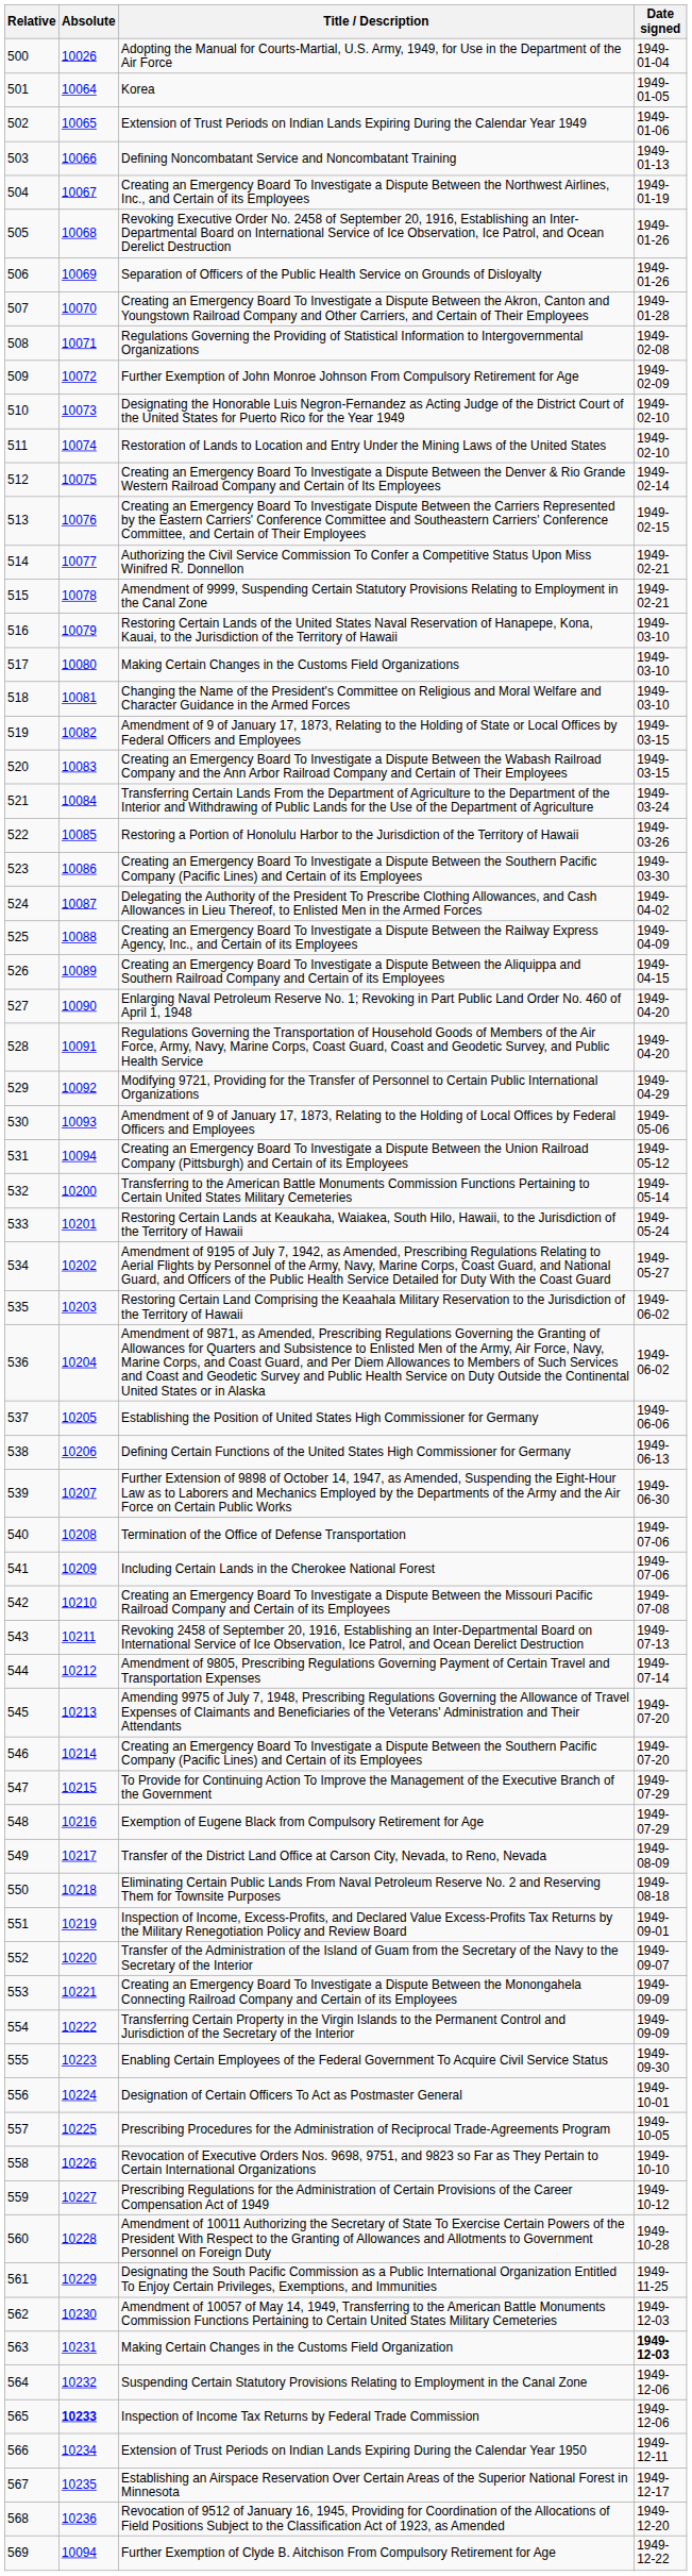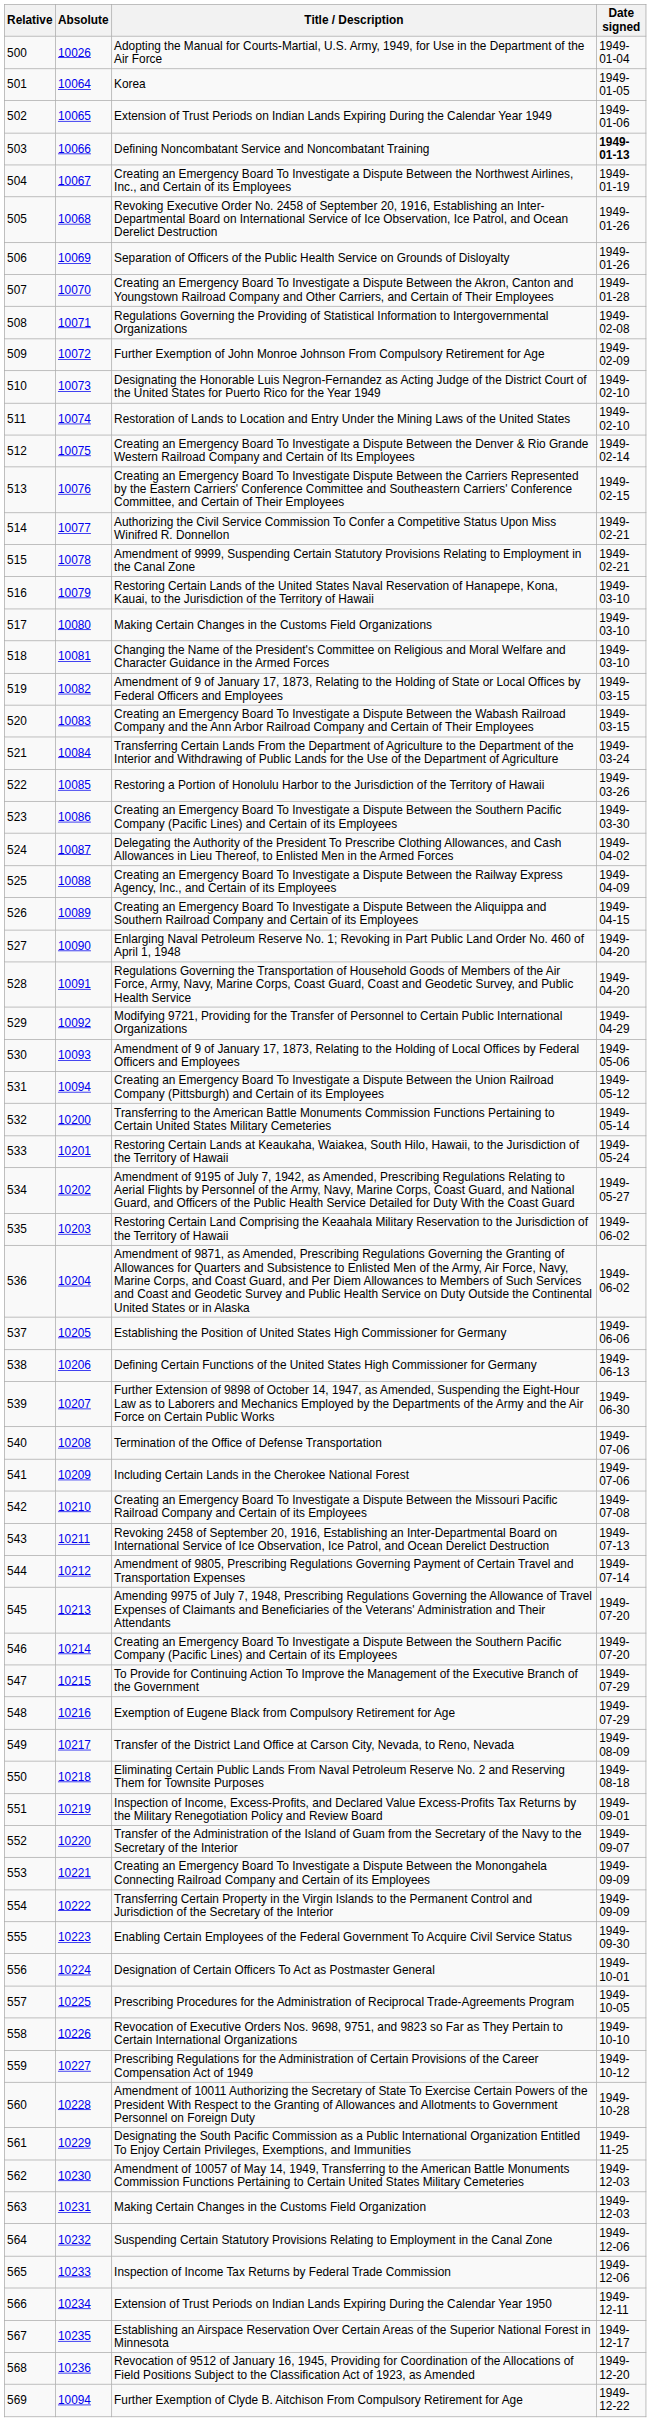Defining Noncombatant Service and Noncombatant Training | Date signed: normal -> bold
Making Certain Changes in the Customs Field Organization | Date signed: bold -> normal
Inspection of Income Tax Returns by Federal Trade Commission | Absolute: bold -> normal
